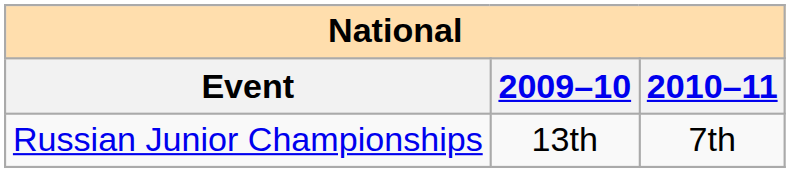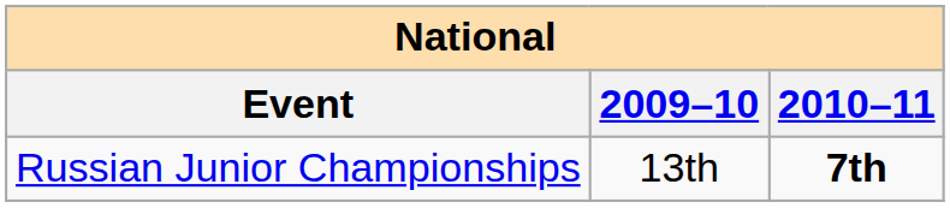Russian Junior Championships | 2010–11: normal -> bold
